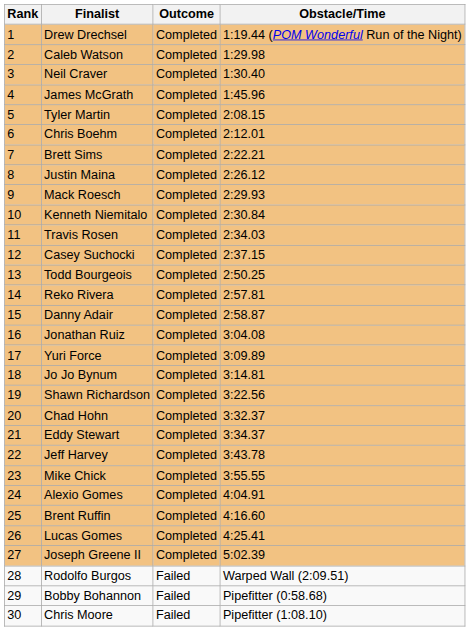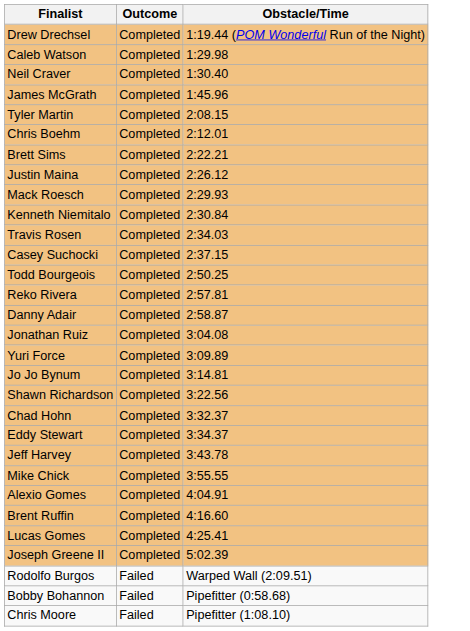- column: Rank | 1 | 2 | 3 | 4 | 5 | 6 | 7 | 8 | 9 | 10 | 11 | 12 | 13 | 14 | 15 | 16 | 17 | 18 | 19 | 20 | 21 | 22 | 23 | 24 | 25 | 26 | 27 | 28 | 29 | 30
